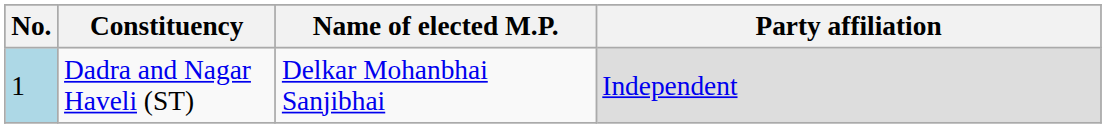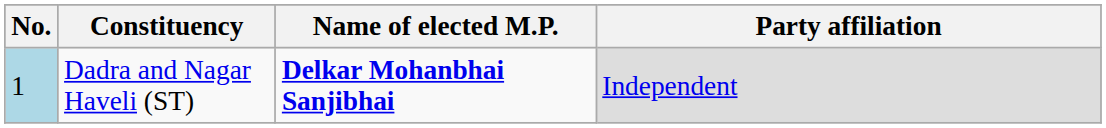Dadra and Nagar Haveli (ST) | Name of elected M.P.: normal -> bold
